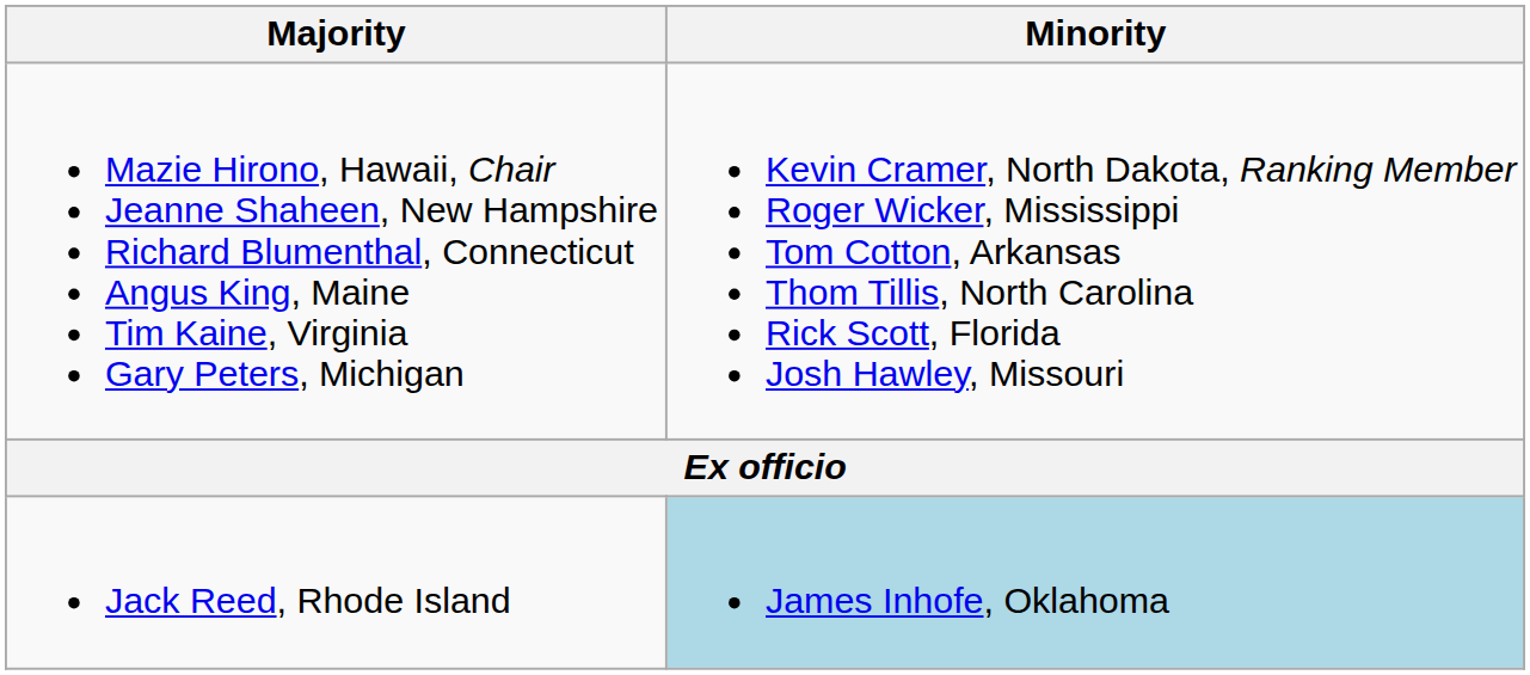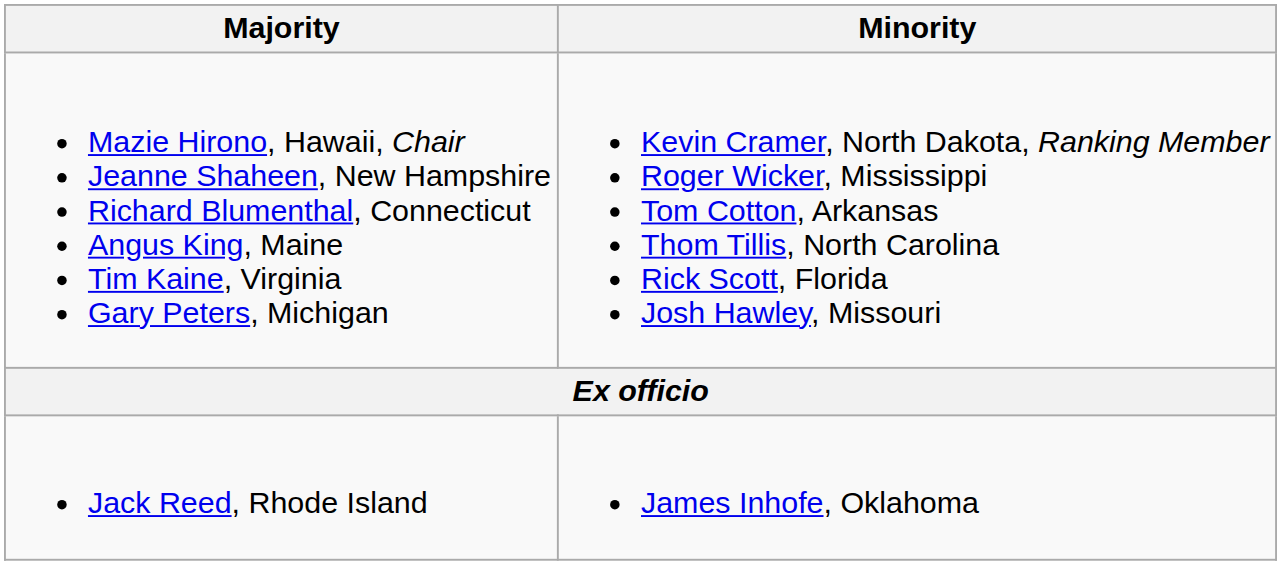Jack Reed, Rhode Island | Minority: lightblue background -> no background
